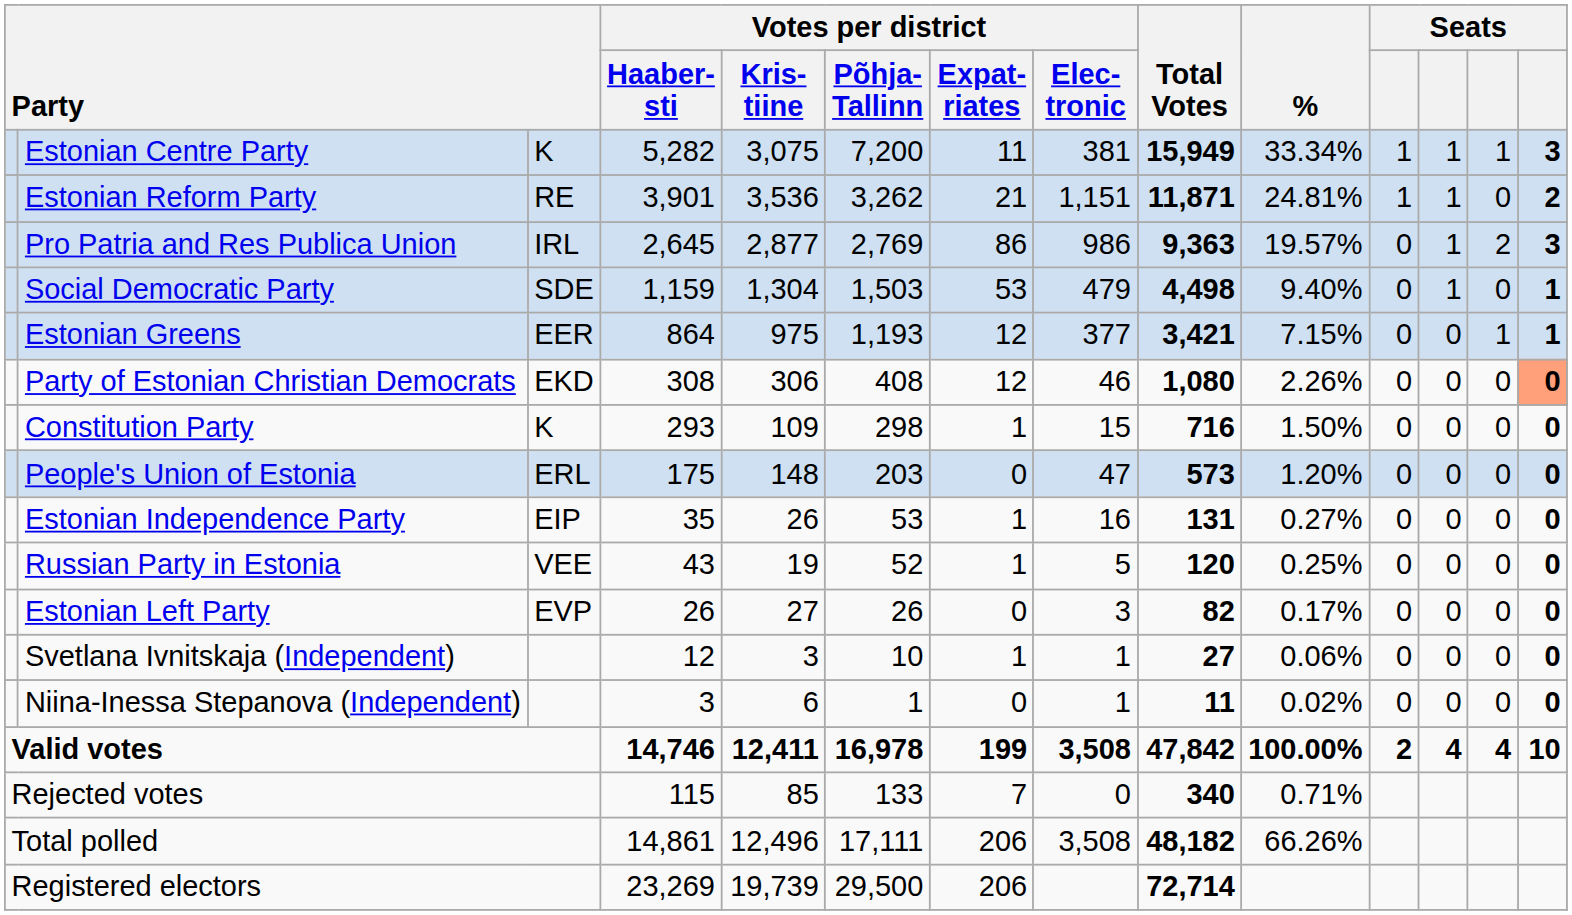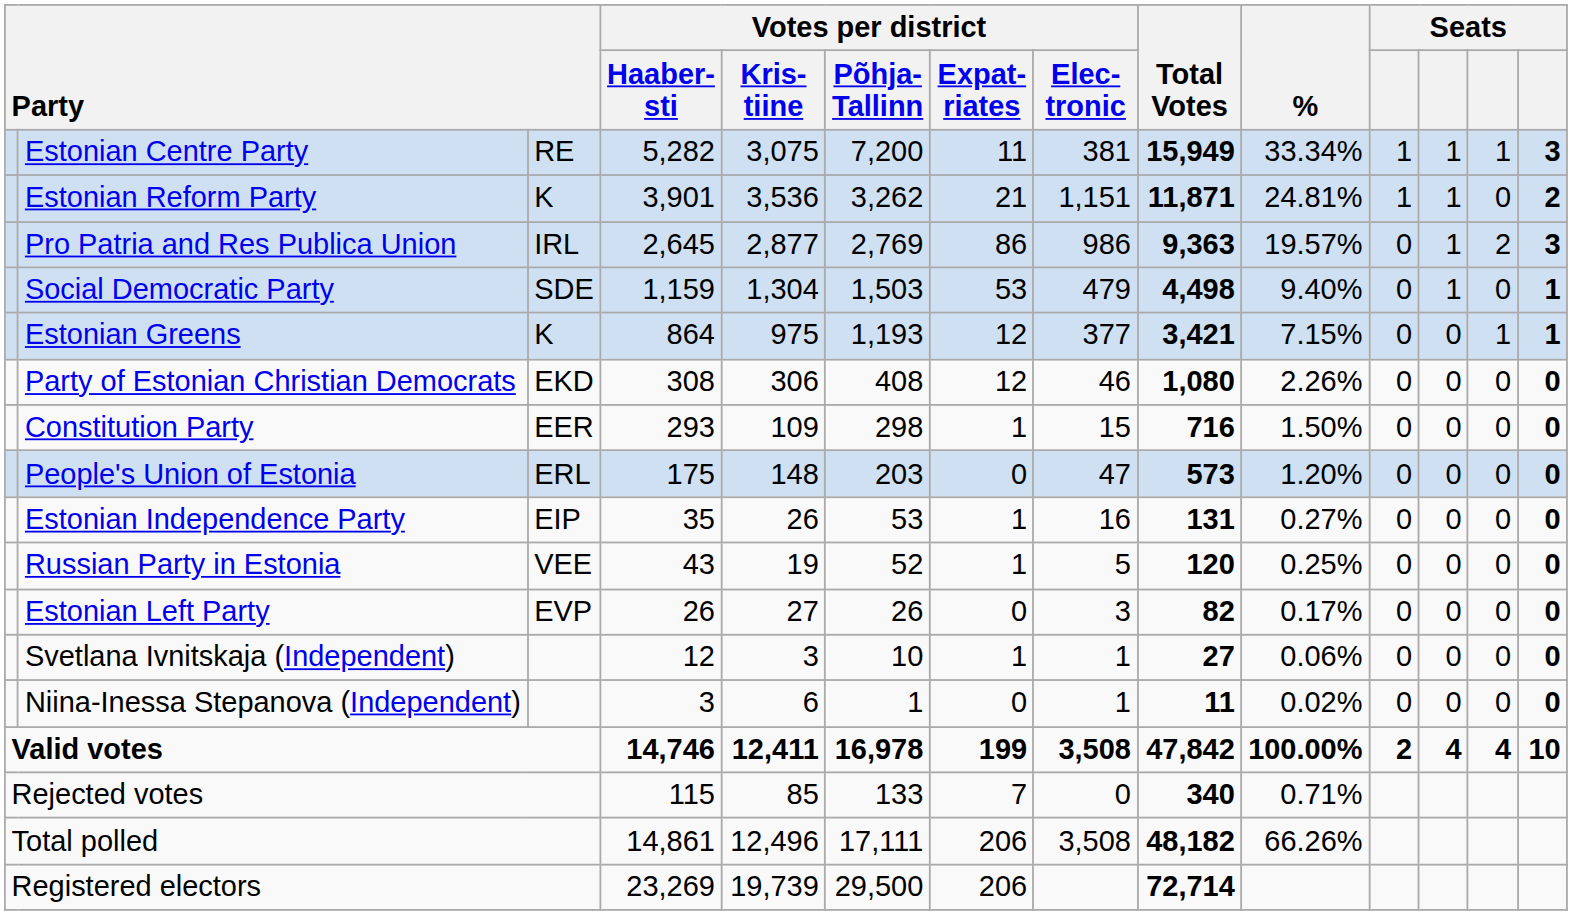Estonian Centre Party | column 3: K -> RE
Estonian Reform Party | column 3: RE -> K
Estonian Greens | column 3: EER -> K
Party of Estonian Christian Democrats | column 14: lightsalmon background -> no background
Constitution Party | column 3: K -> EER
